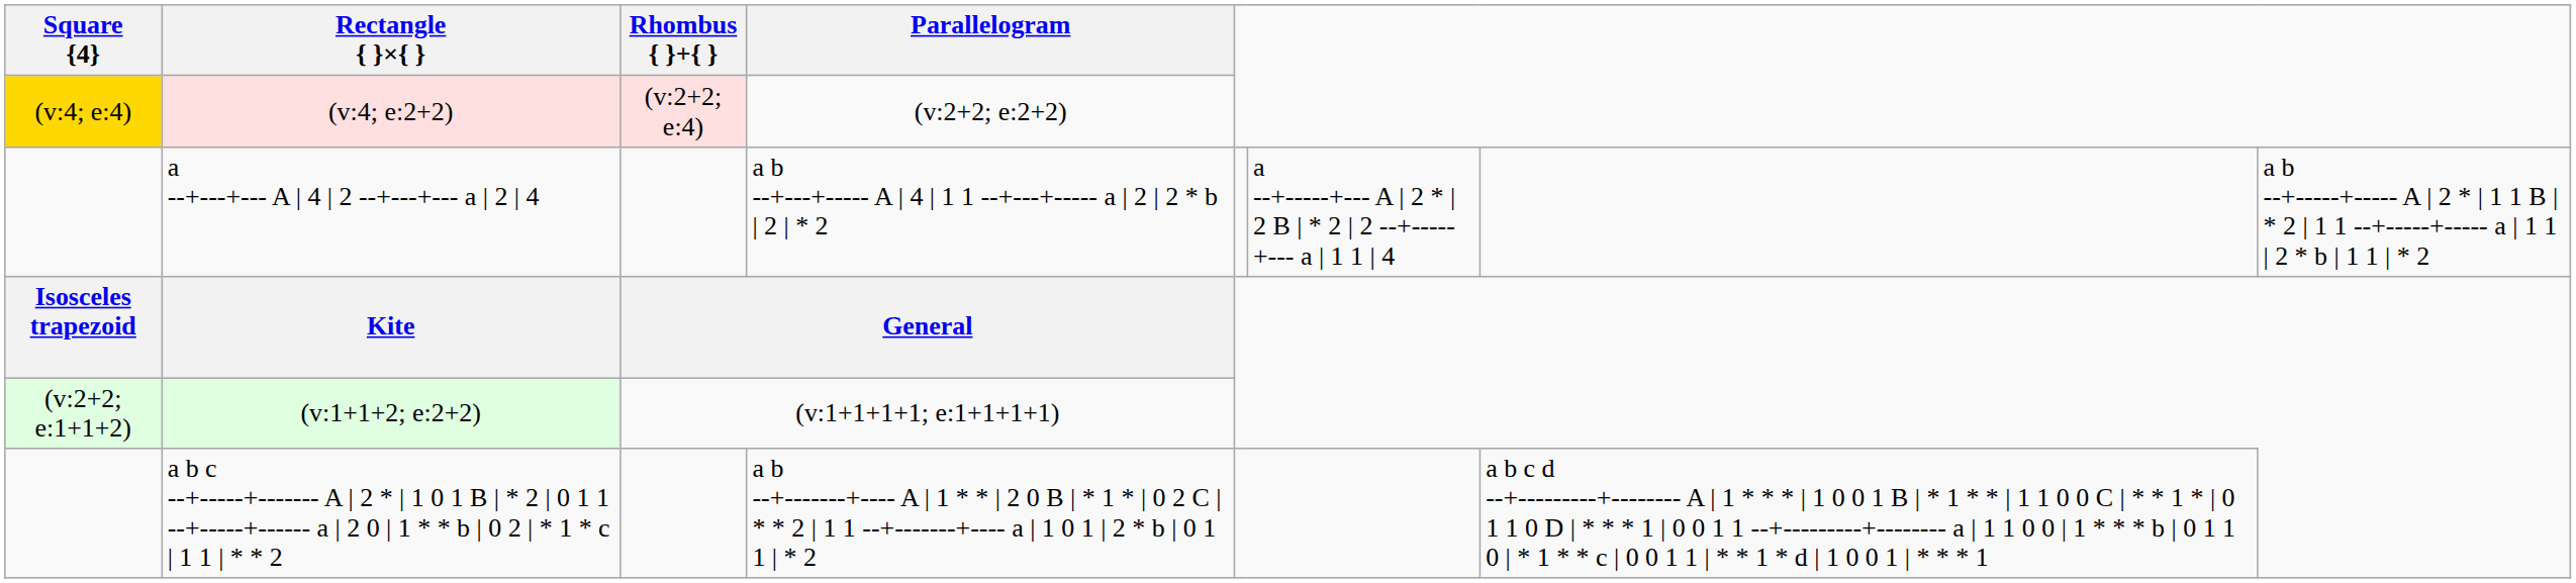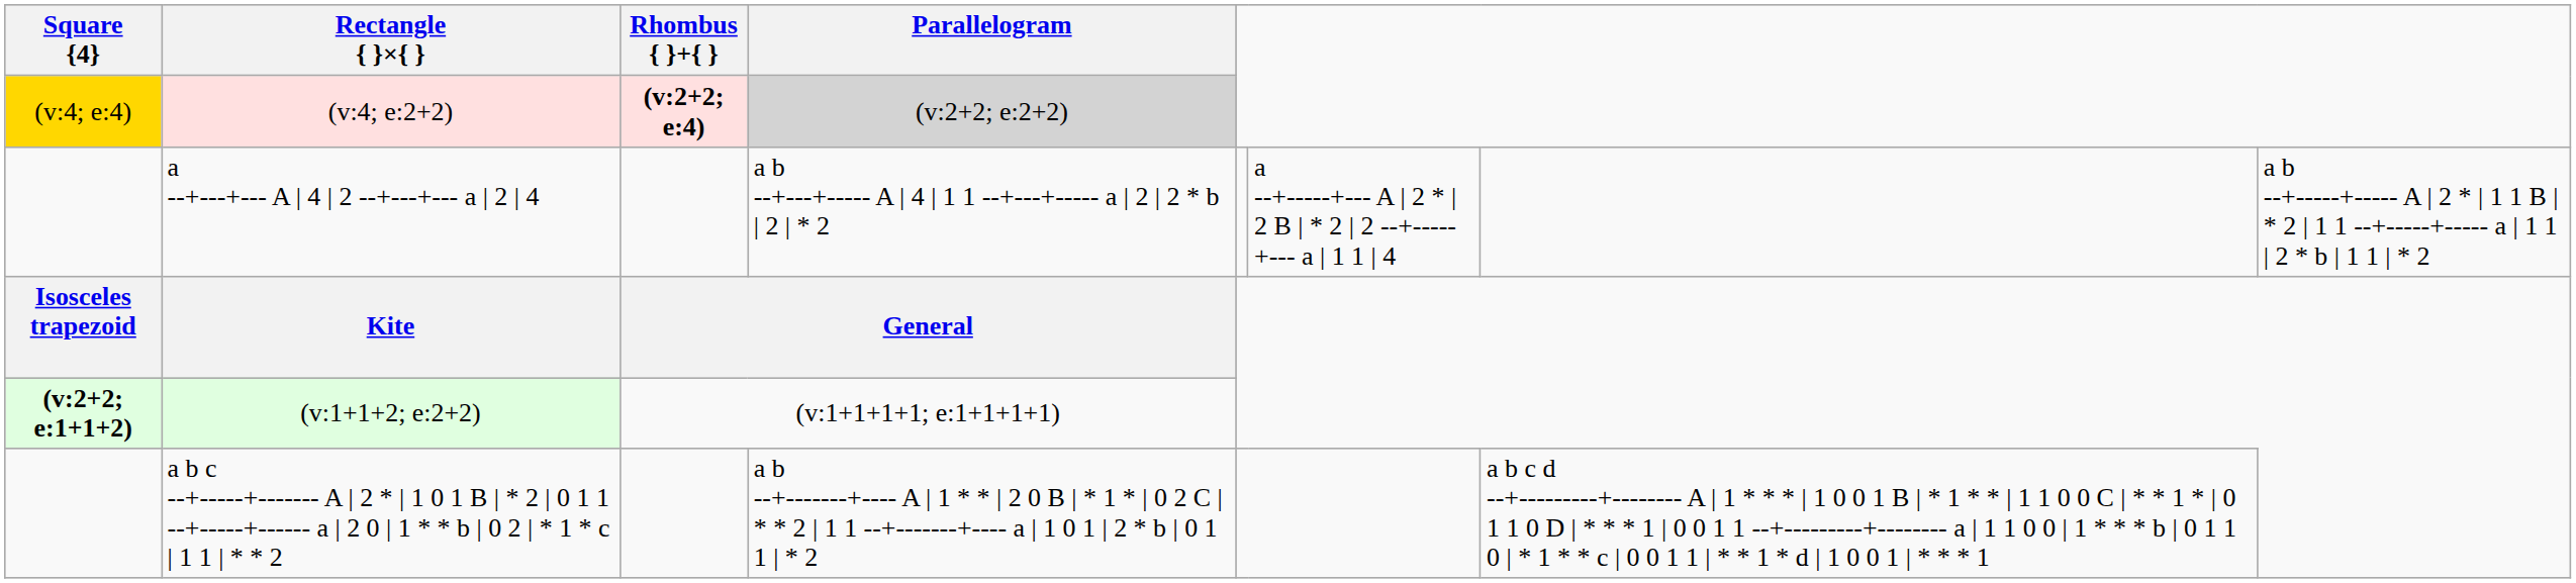(v:4; e:2+2) | Rhombus { }+{ }: normal -> bold
(v:4; e:2+2) | Parallelogram: no background -> lightgrey background
(v:1+1+2; e:2+2) | Square {4}: normal -> bold
